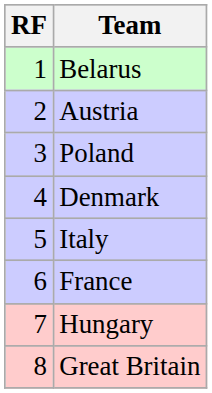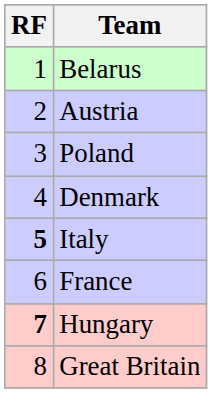Italy | RF: normal -> bold
Hungary | RF: normal -> bold
